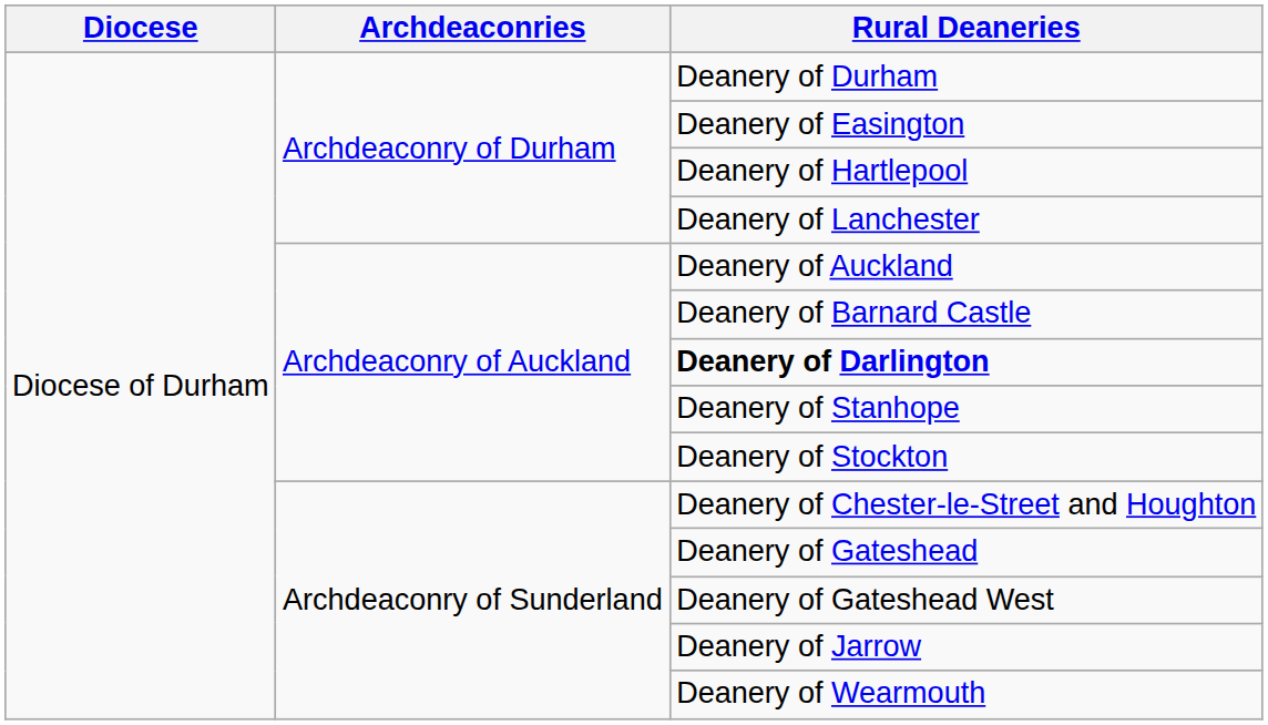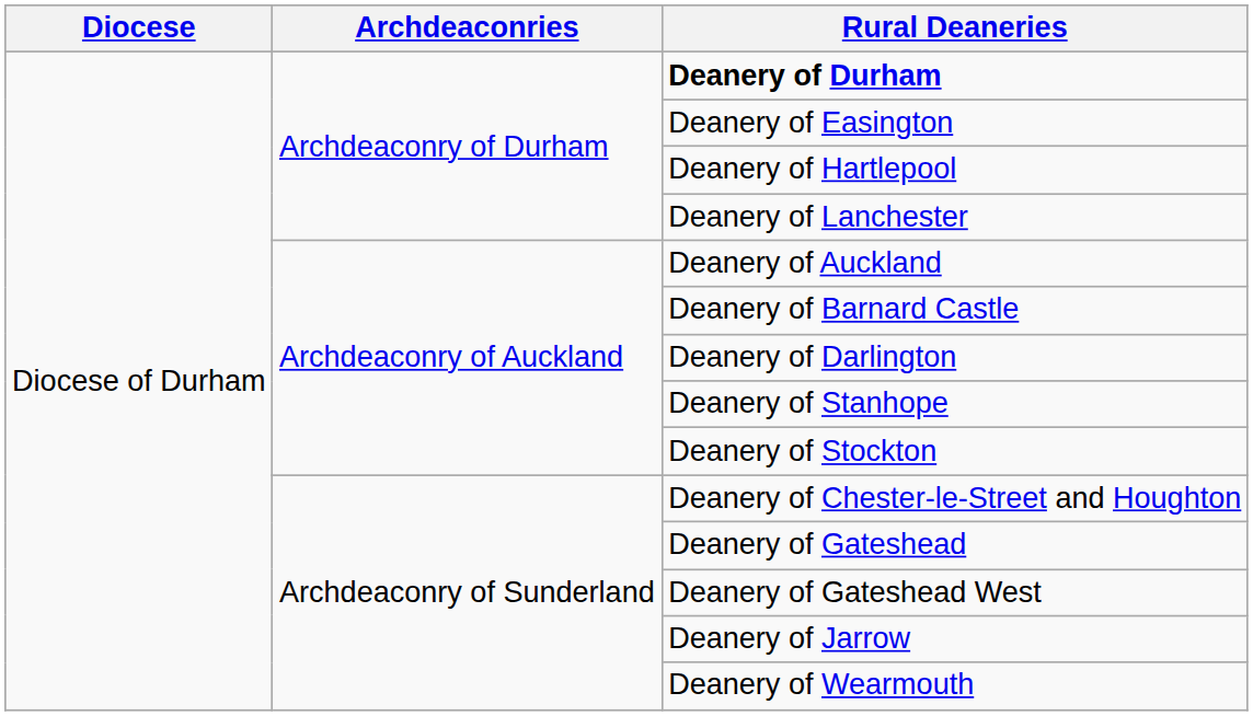Deanery of Durham | Rural Deaneries: normal -> bold
Deanery of Darlington | Rural Deaneries: bold -> normal
